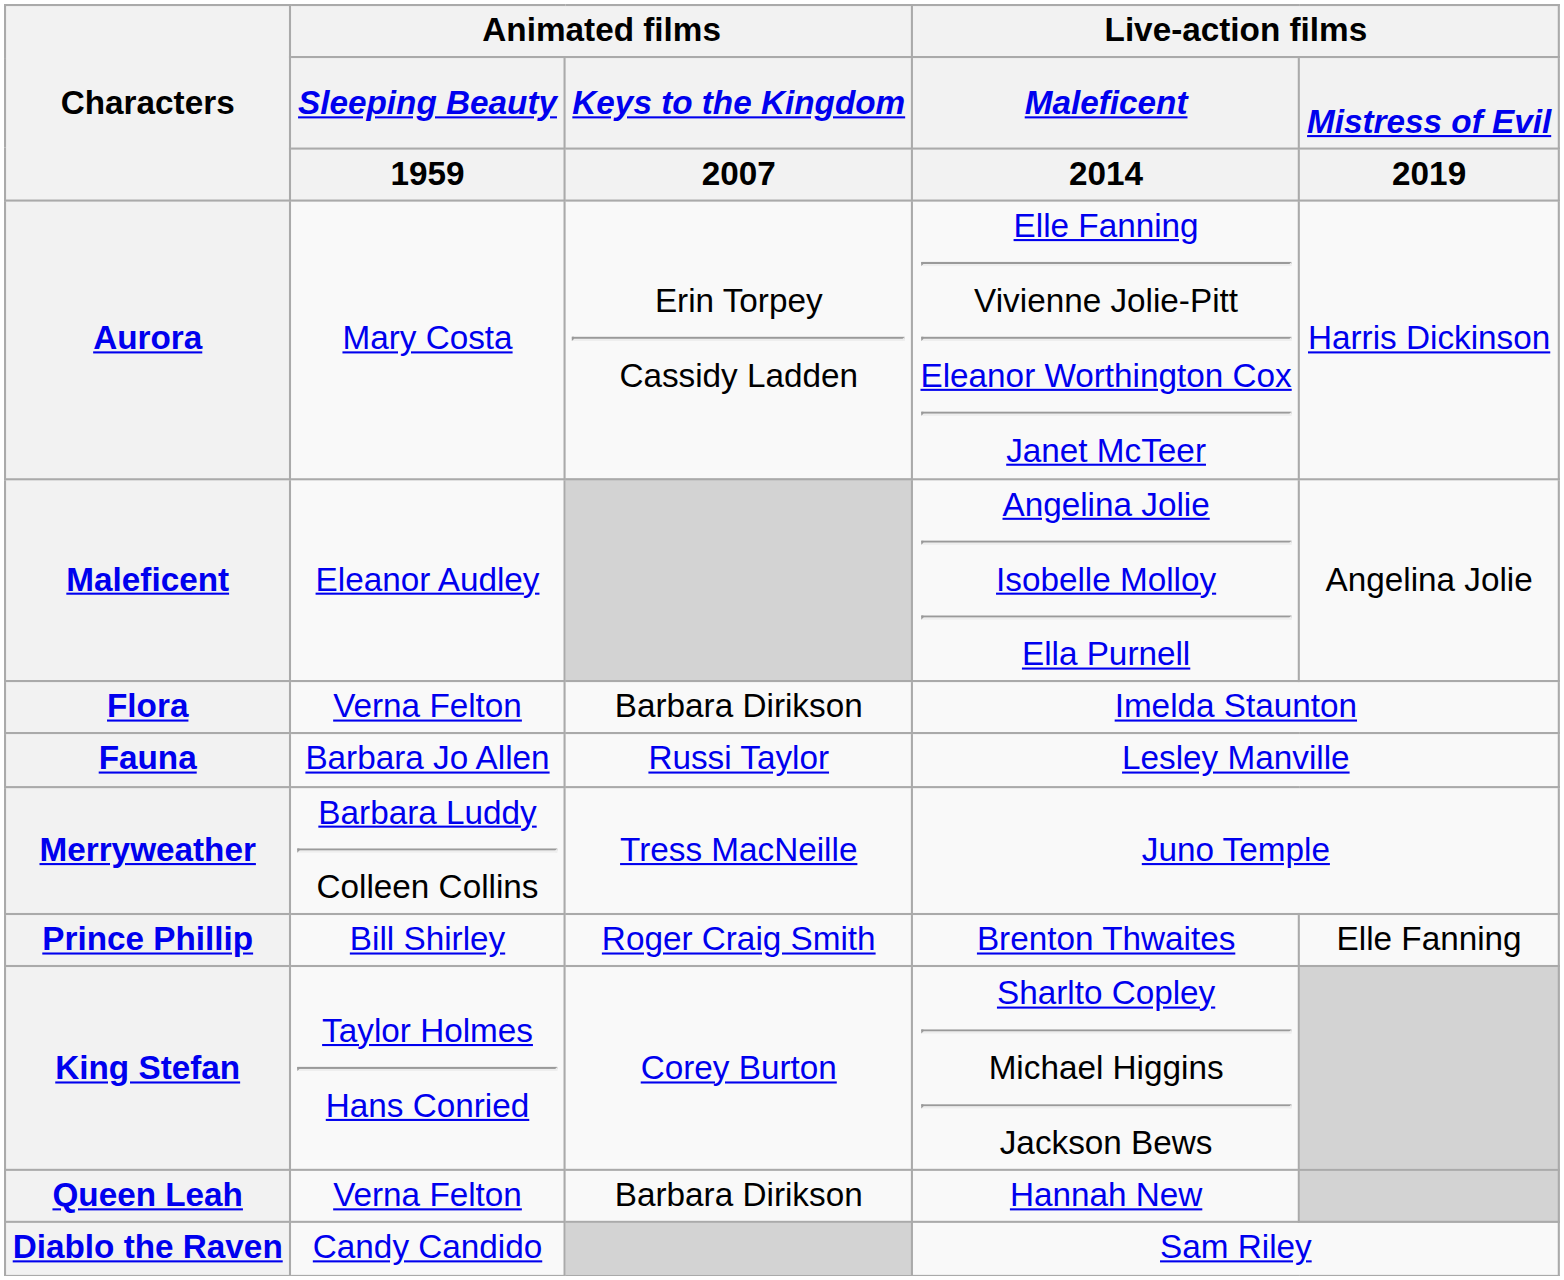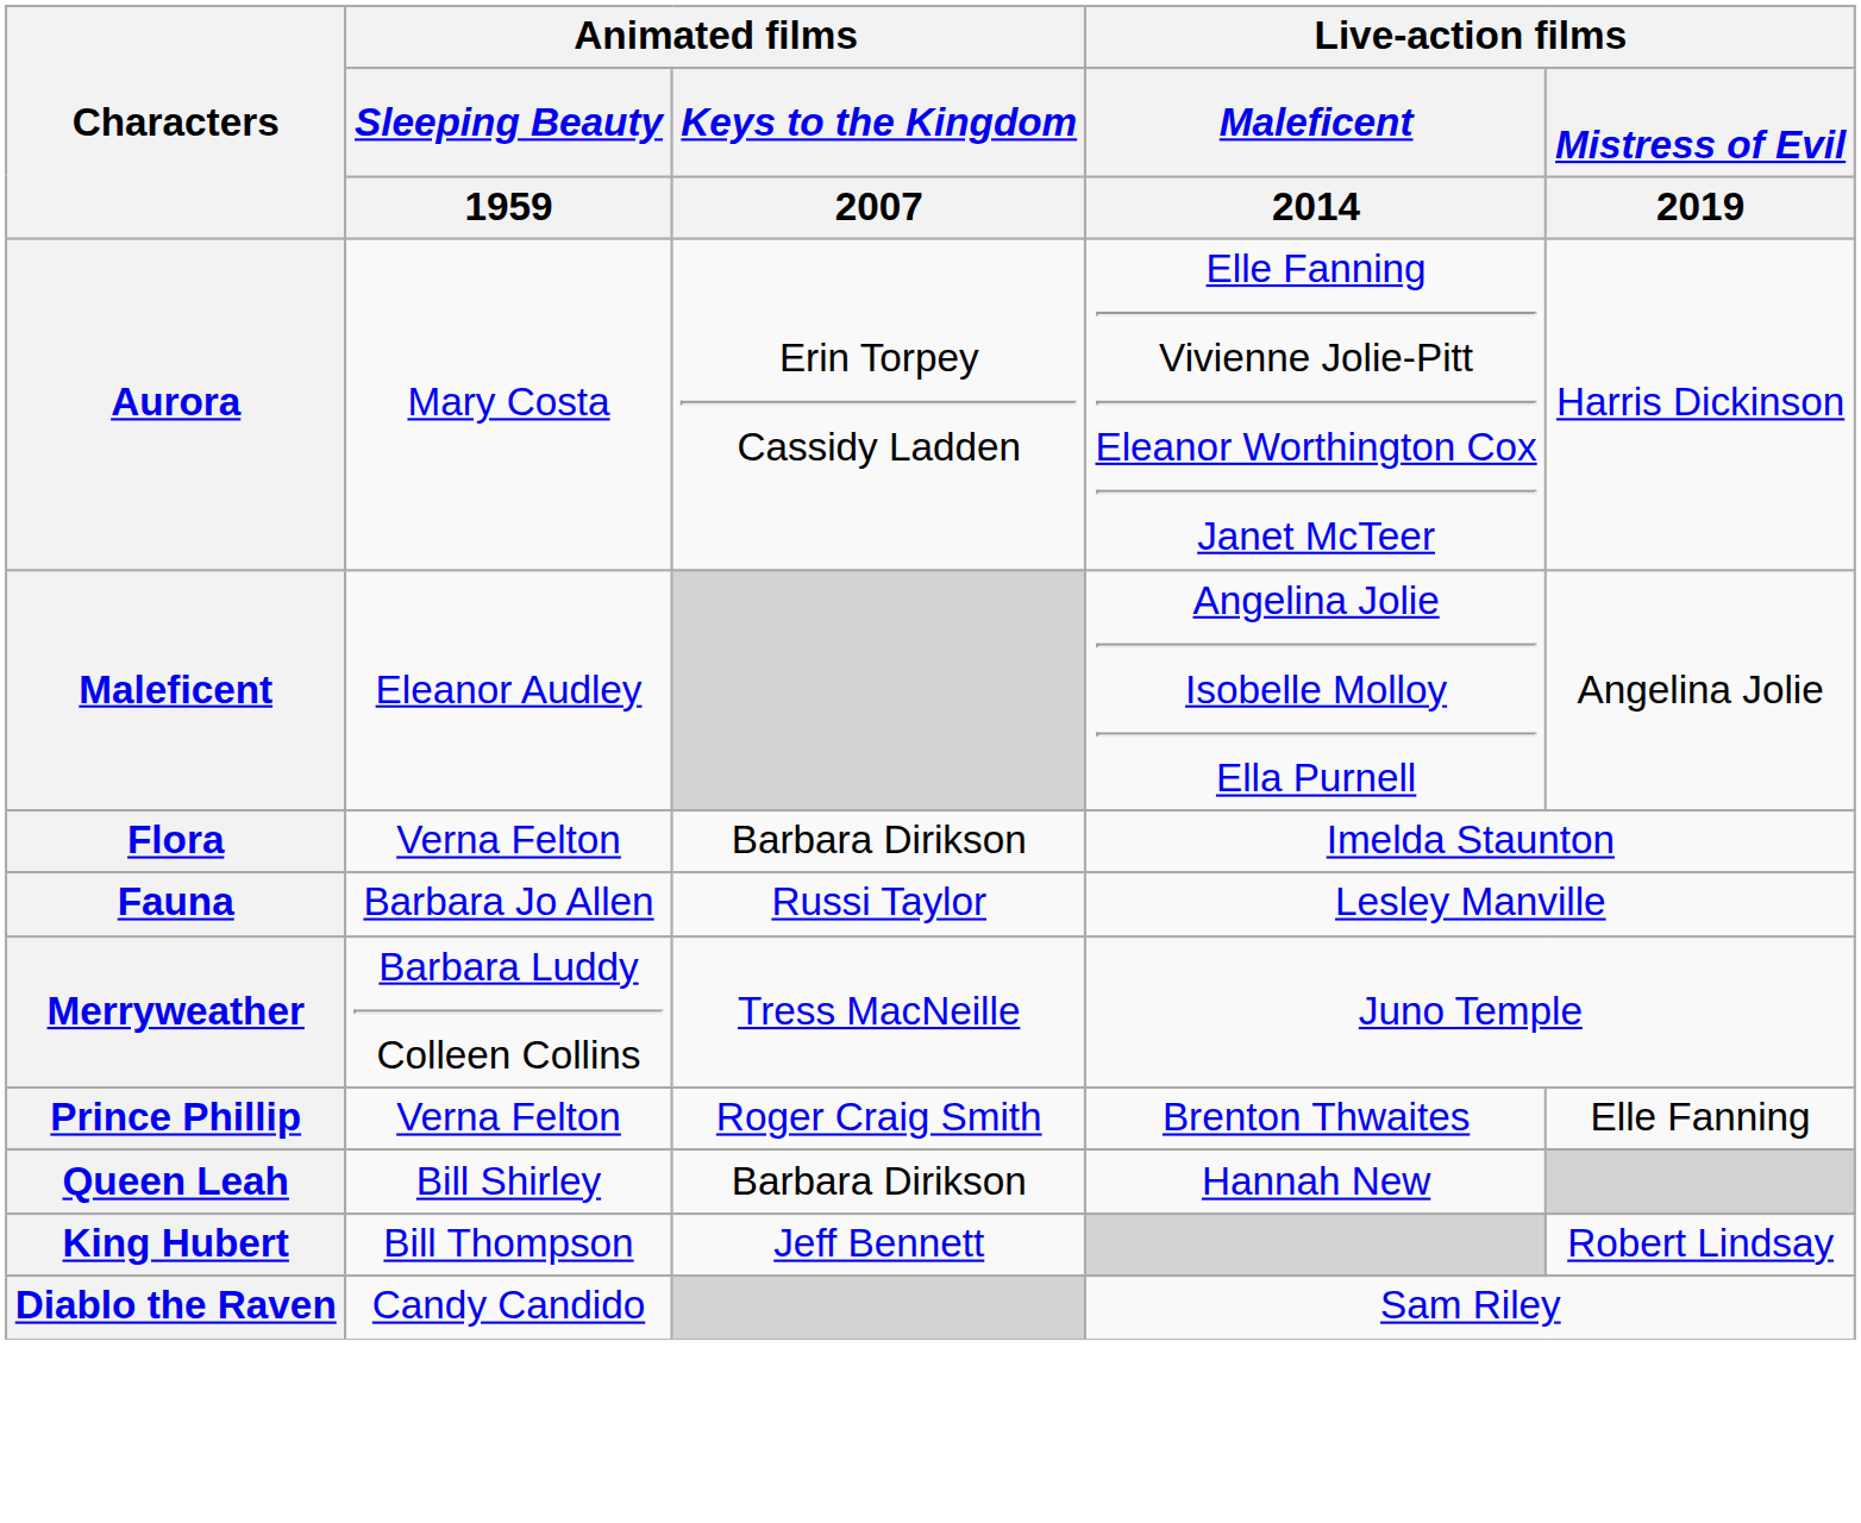Prince Phillip | Animated films / Sleeping Beauty / 1959: Bill Shirley -> Verna Felton
- row: King Stefan | Taylor Holmes Hans Conried | Corey Burton | Sharlto Copley Michael Higgins Jackson Bews
Queen Leah | Animated films / Sleeping Beauty / 1959: Verna Felton -> Bill Shirley
+ row: King Hubert | Bill Thompson | Jeff Bennett | Robert Lindsay
